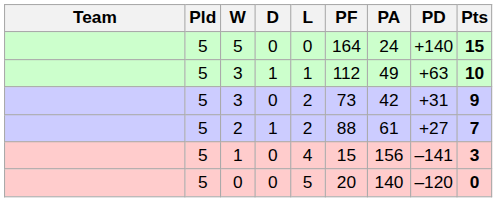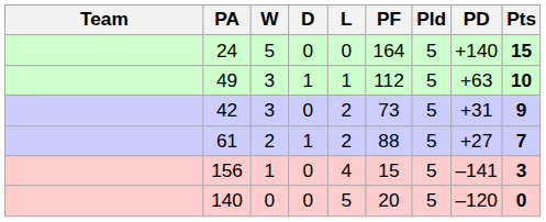columns swapped: Pld <-> PA
